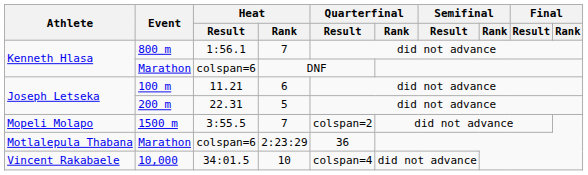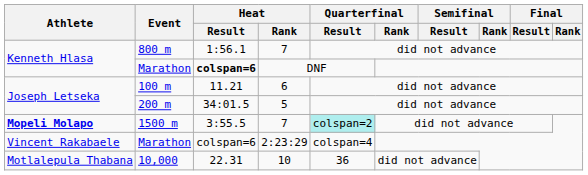Marathon / DNF | Heat / Result: normal -> bold
200 m | Heat / Result: 22.31 -> 34:01.5
1500 m | Athlete: normal -> bold
1500 m | Quarterfinal / Result: no background -> paleturquoise background
Marathon / 2:23:29 | Athlete: Motlalepula Thabana -> Vincent Rakabaele
Marathon / 2:23:29 | Quarterfinal / Result: 36 -> colspan=4
10,000 | Athlete: Vincent Rakabaele -> Motlalepula Thabana
10,000 | Heat / Result: 34:01.5 -> 22.31
10,000 | Quarterfinal / Result: colspan=4 -> 36
